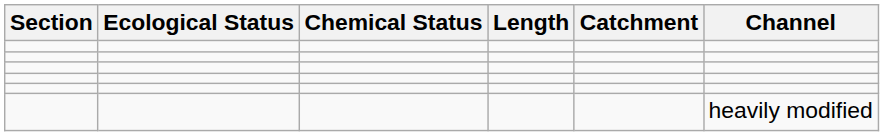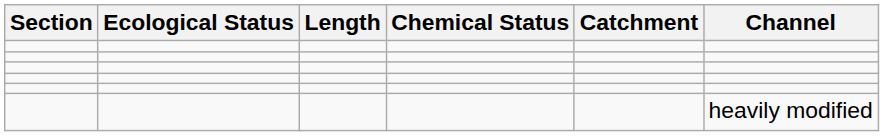columns swapped: Chemical Status <-> Length
